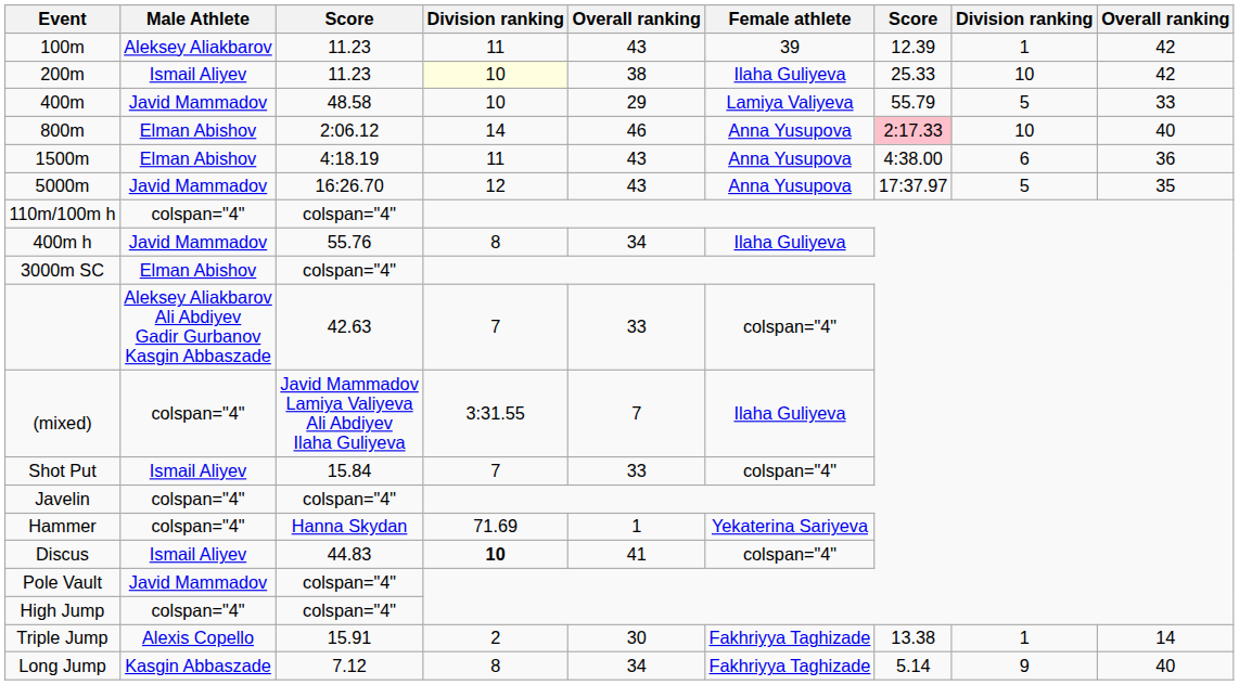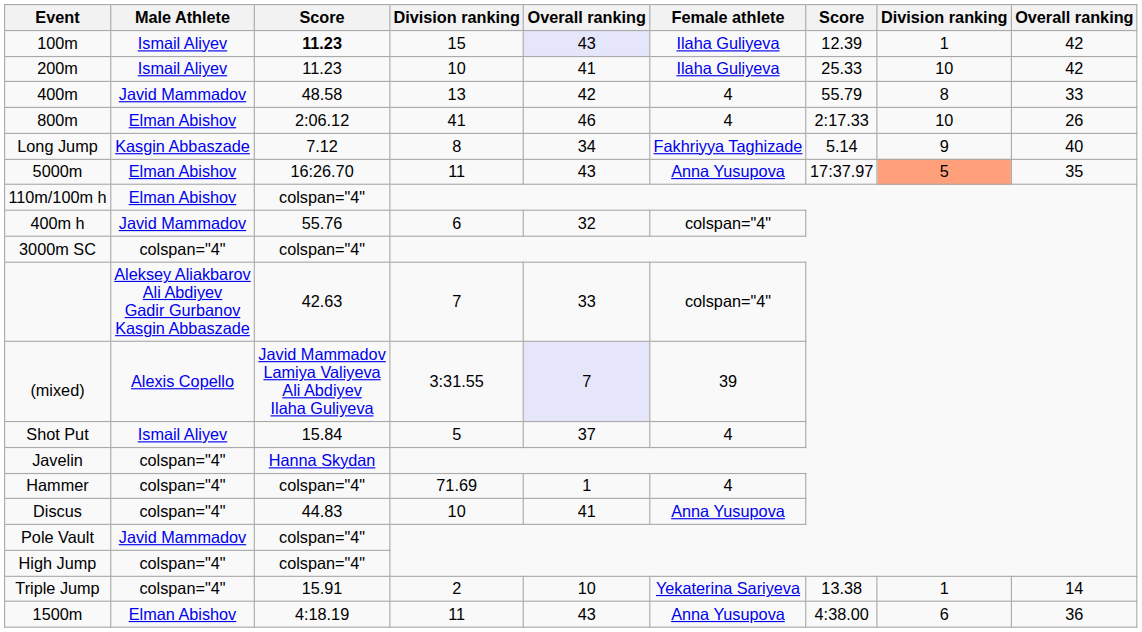100m | Male Athlete: Aleksey Aliakbarov -> Ismail Aliyev
100m | column 3: normal -> bold
100m | column 4: 11 -> 15
100m | column 5: no background -> lavender background
100m | Female athlete: 39 -> Ilaha Guliyeva
200m | column 4: lightyellow background -> no background
200m | column 5: 38 -> 41
400m | column 4: 10 -> 13
400m | column 5: 29 -> 42
400m | Female athlete: Lamiya Valiyeva -> 4
400m | column 8: 5 -> 8
800m | column 4: 14 -> 41
800m | Female athlete: Anna Yusupova -> 4
800m | column 7: pink background -> no background
800m | column 9: 40 -> 26
rows swapped: 1500m <-> Long Jump
5000m | Male Athlete: Javid Mammadov -> Elman Abishov
5000m | column 4: 12 -> 11
5000m | column 8: no background -> lightsalmon background
110m/100m h | Male Athlete: colspan="4" -> Elman Abishov
400m h | column 4: 8 -> 6
400m h | column 5: 34 -> 32
400m h | Female athlete: Ilaha Guliyeva -> colspan="4"
3000m SC | Male Athlete: Elman Abishov -> colspan="4"
(mixed) | Male Athlete: colspan="4" -> Alexis Copello
(mixed) | column 5: no background -> lavender background
(mixed) | Female athlete: Ilaha Guliyeva -> 39
Shot Put | column 4: 7 -> 5
Shot Put | column 5: 33 -> 37
Shot Put | Female athlete: colspan="4" -> 4
Javelin | column 3: colspan="4" -> Hanna Skydan
Hammer | column 3: Hanna Skydan -> colspan="4"
Hammer | Female athlete: Yekaterina Sariyeva -> 4
Discus | Male Athlete: Ismail Aliyev -> colspan="4"
Discus | column 4: bold -> normal
Discus | Female athlete: colspan="4" -> Anna Yusupova
Triple Jump | Male Athlete: Alexis Copello -> colspan="4"
Triple Jump | column 5: 30 -> 10
Triple Jump | Female athlete: Fakhriyya Taghizade -> Yekaterina Sariyeva
